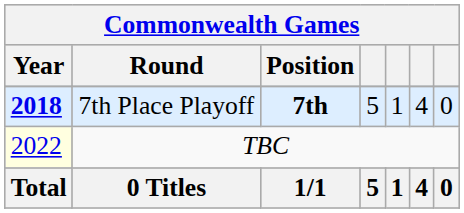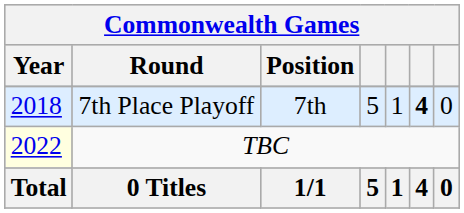7th Place Playoff | Year: bold -> normal
7th Place Playoff | Position: bold -> normal
7th Place Playoff | column 6: normal -> bold
